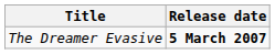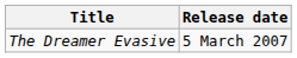The Dreamer Evasive | Release date: bold -> normal
